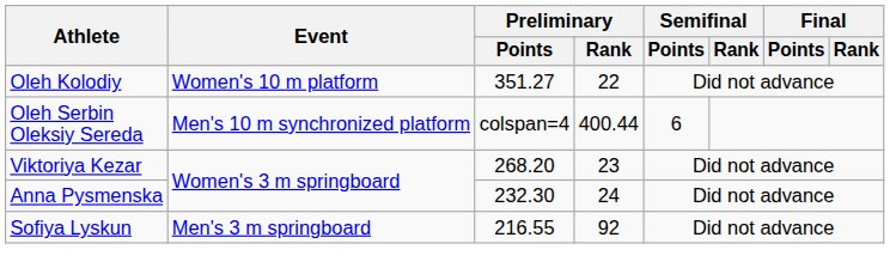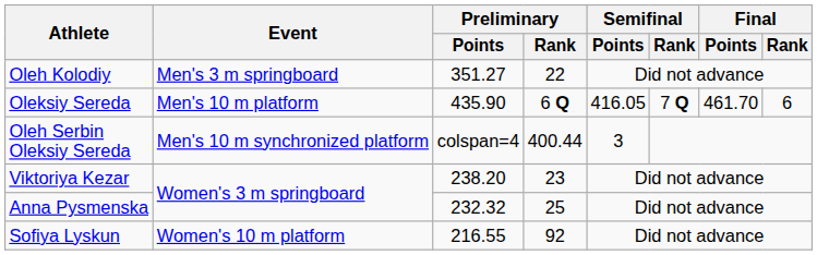Oleh Kolodiy | Event: Women's 10 m platform -> Men's 3 m springboard
+ row: Oleksiy Sereda | Men's 10 m platform | 435.90 | 6 Q | 416.05 | 7 Q | 461.70 | 6
Oleh Serbin Oleksiy Sereda | Semifinal / Points: 6 -> 3
Viktoriya Kezar | Preliminary / Points: 268.20 -> 238.20
Anna Pysmenska | Preliminary / Points: 232.30 -> 232.32
Anna Pysmenska | Preliminary / Rank: 24 -> 25
Sofiya Lyskun | Event: Men's 3 m springboard -> Women's 10 m platform
